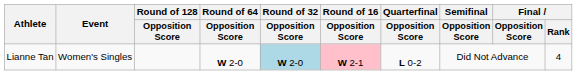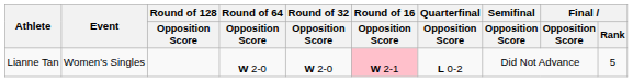Lianne Tan | Round of 32 / Opposition Score: lightblue background -> no background
Lianne Tan | Final / Rank: 4 -> 5
